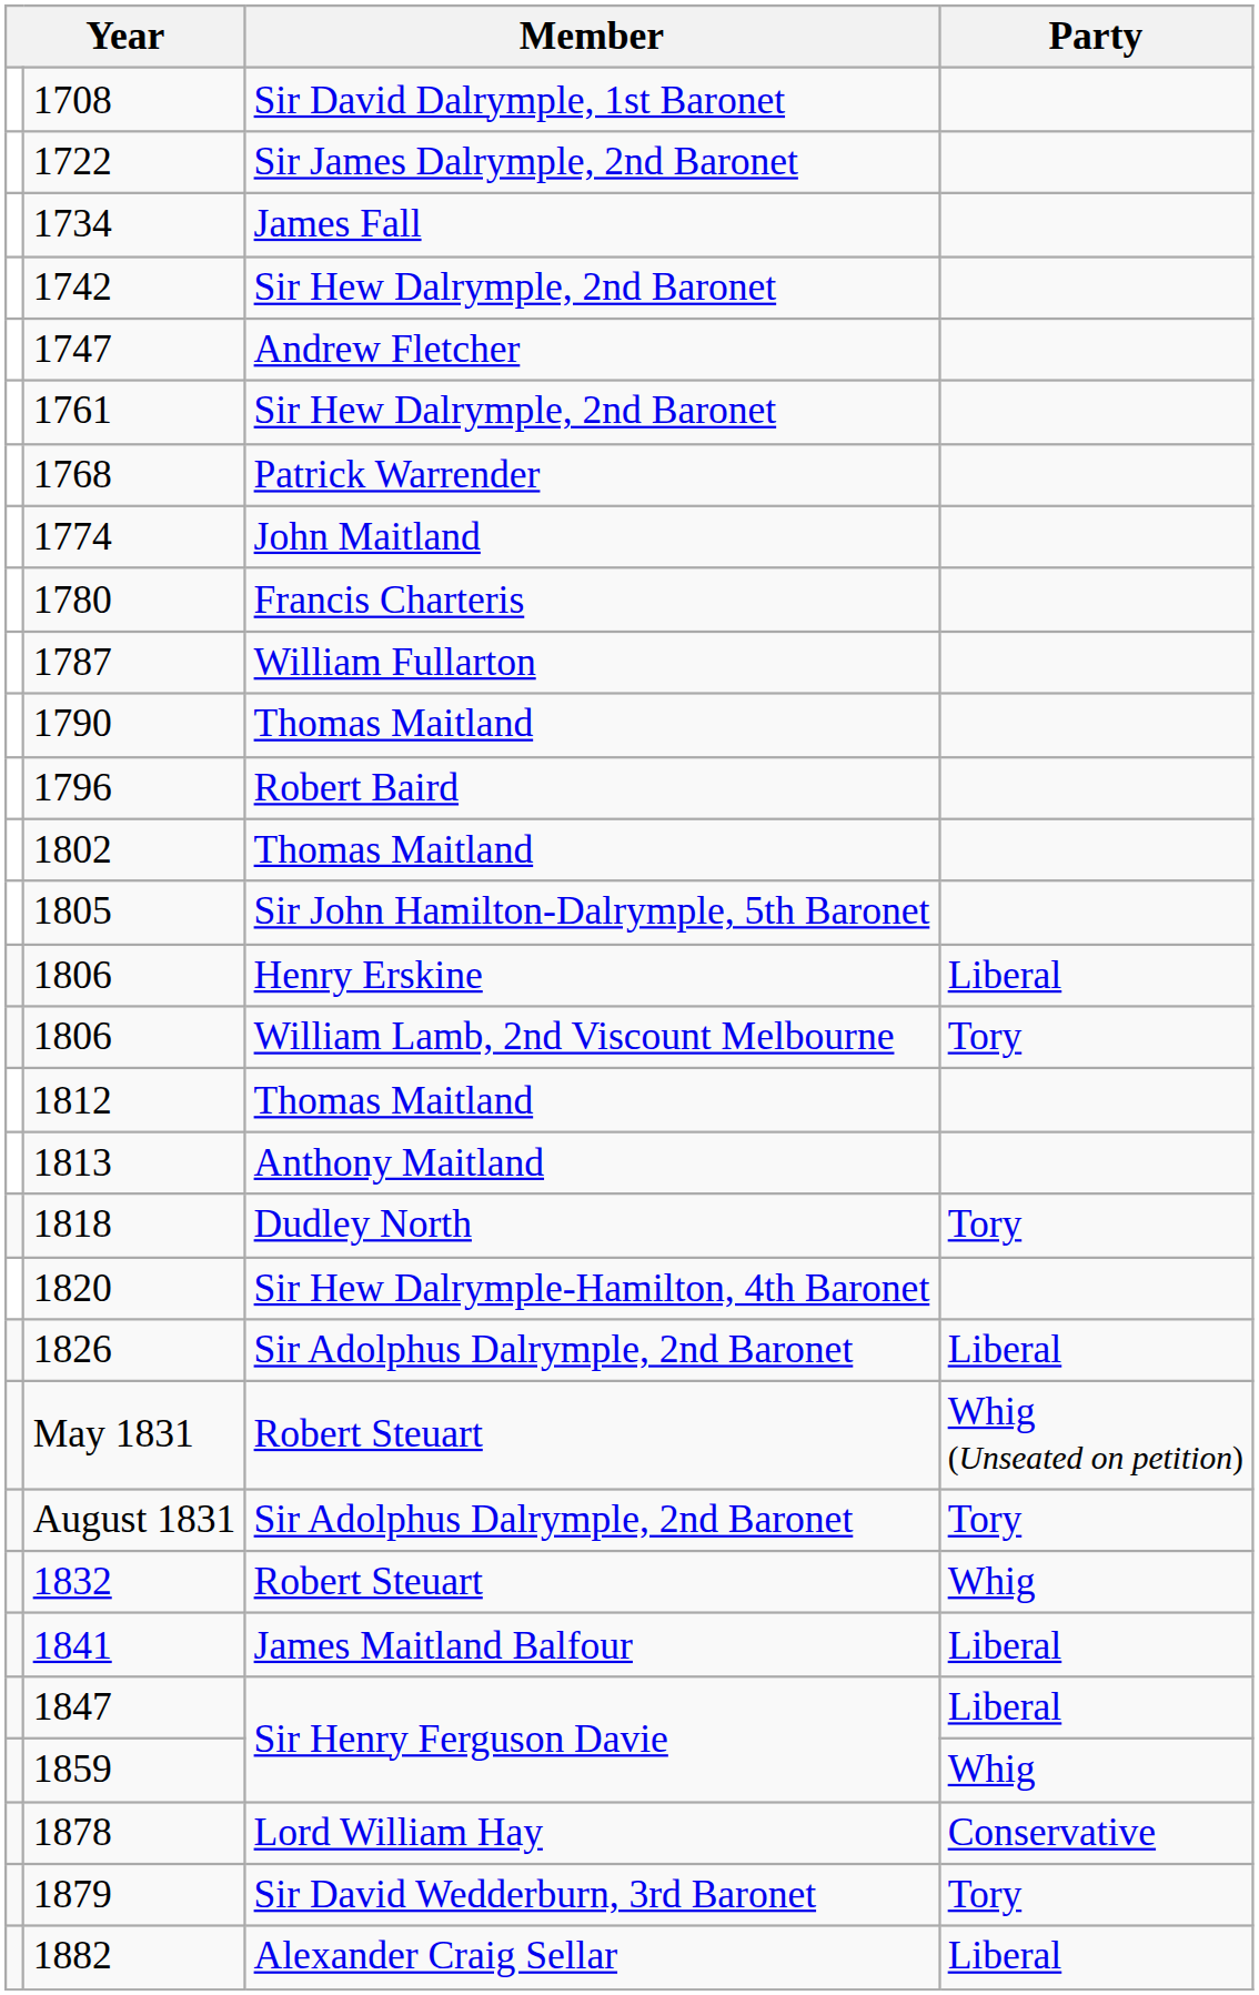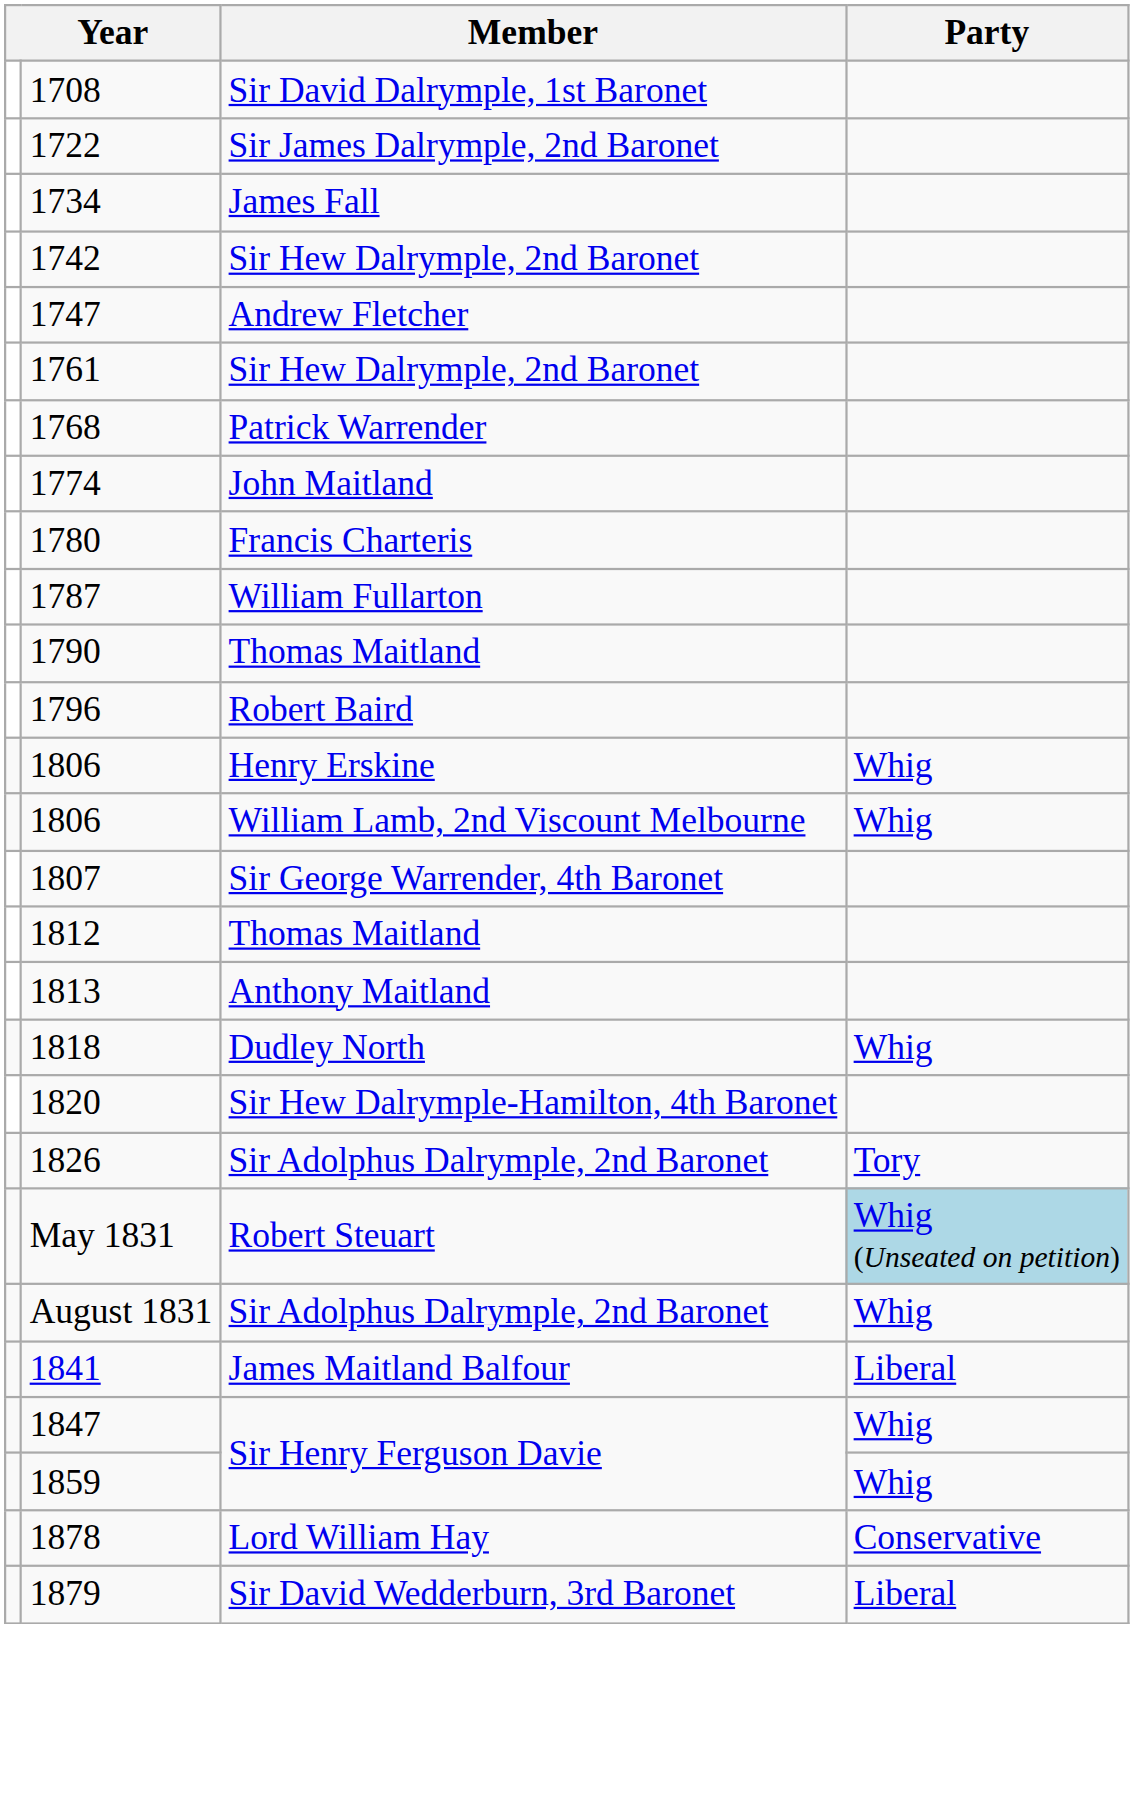- row: 1802 | Thomas Maitland
- row: 1805 | Sir John Hamilton-Dalrymple, 5th Baronet
1806 / Henry Erskine | Party: Liberal -> Whig
1806 / William Lamb, 2nd Viscount Melbourne | Party: Tory -> Whig
+ row: 1807 | Sir George Warrender, 4th Baronet
1818 | Party: Tory -> Whig
1826 | Party: Liberal -> Tory
May 1831 | Party: no background -> lightblue background
August 1831 | Party: Tory -> Whig
- row: 1832 | Robert Steuart | Whig
1847 | Party: Liberal -> Whig
1879 | Party: Tory -> Liberal
- row: 1882 | Alexander Craig Sellar | Liberal
